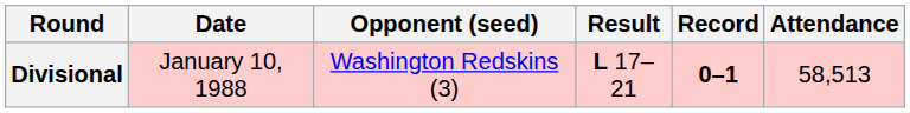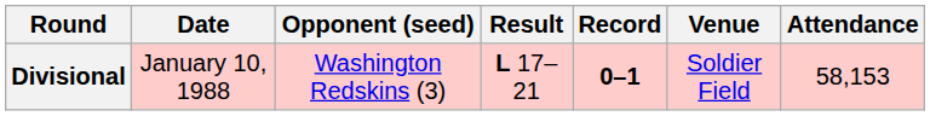+ column: Venue | Soldier Field
Divisional | Attendance: 58,513 -> 58,153
